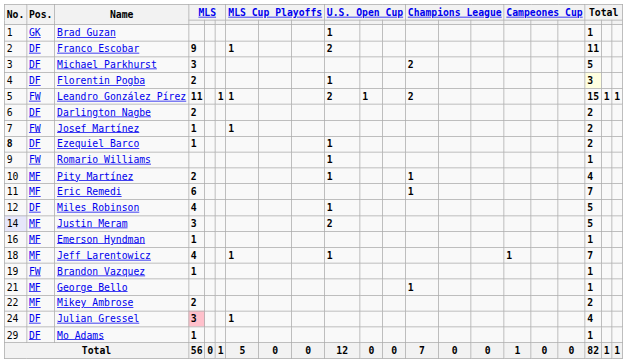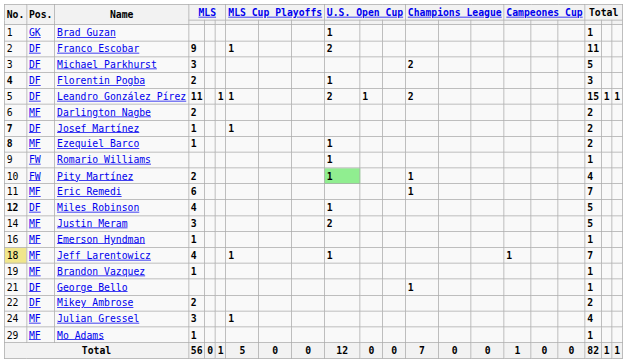Florentin Pogba | No.: normal -> bold
Florentin Pogba | column 19: lightyellow background -> no background
Leandro González Pírez | Pos.: FW -> DF
Darlington Nagbe | Pos.: DF -> MF
Josef Martínez | No.: normal -> bold
Josef Martínez | Pos.: FW -> DF
Ezequiel Barco | Pos.: DF -> MF
Pity Martínez | Pos.: MF -> FW
Pity Martínez | column 10: no background -> lightgreen background
Miles Robinson | No.: normal -> bold
Justin Meram | No.: lavender background -> no background
Jeff Larentowicz | No.: no background -> khaki background
Brandon Vazquez | Pos.: FW -> MF
George Bello | Pos.: MF -> DF
Mikey Ambrose | Pos.: MF -> DF
Julian Gressel | Pos.: DF -> MF
Julian Gressel | column 4: pink background -> no background
Mo Adams | Pos.: DF -> MF
